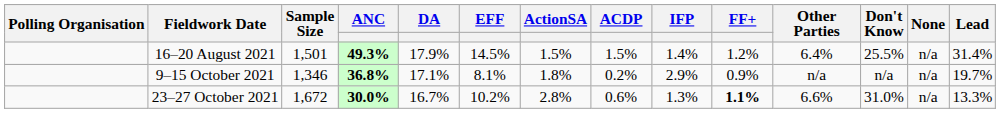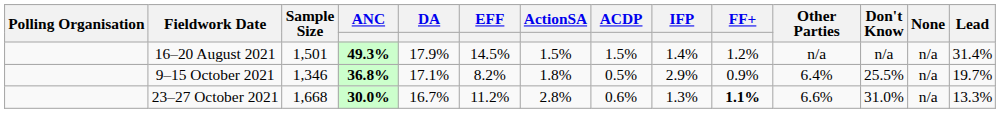16–20 August 2021 | Other Parties: 6.4% -> n/a
16–20 August 2021 | Don't Know: 25.5% -> n/a
9–15 October 2021 | EFF: 8.1% -> 8.2%
9–15 October 2021 | ACDP: 0.2% -> 0.5%
9–15 October 2021 | Other Parties: n/a -> 6.4%
9–15 October 2021 | Don't Know: n/a -> 25.5%
23–27 October 2021 | Sample Size: 1,672 -> 1,668
23–27 October 2021 | EFF: 10.2% -> 11.2%
